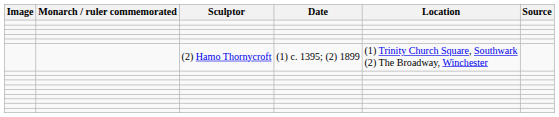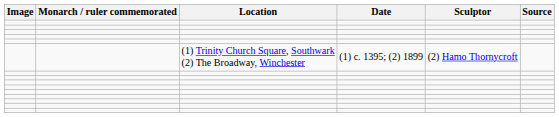columns swapped: Location <-> Sculptor
